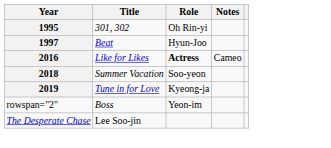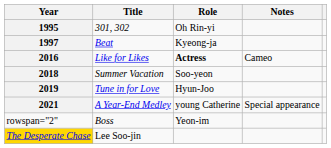Beat | Role: Hyun-Joo -> Kyeong-ja
Tune in for Love | Role: Kyeong-ja -> Hyun-Joo
+ row: 2021 | A Year-End Medley | young Catherine | Special appearance
Lee Soo-jin | Year: no background -> gold background
